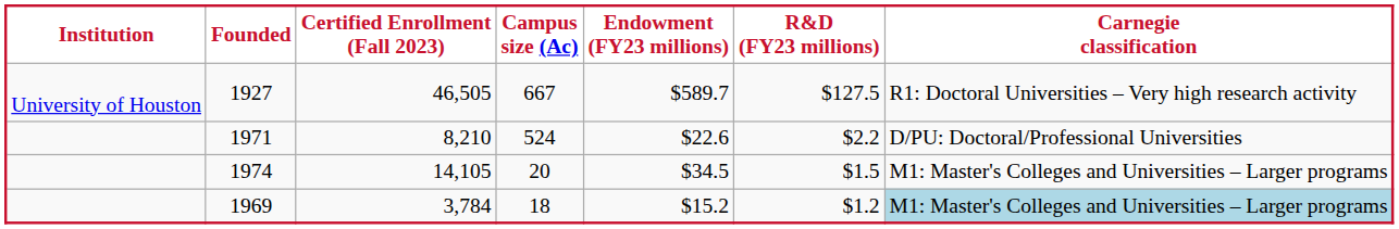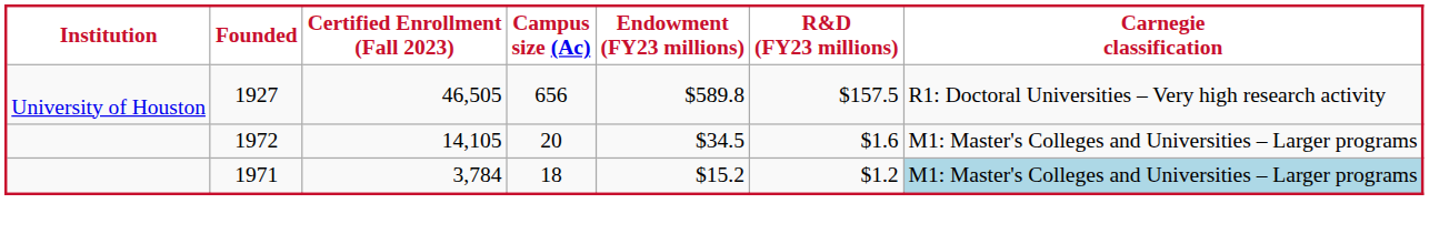46,505 | Campus size (Ac): 667 -> 656
46,505 | Endowment (FY23 millions): $589.7 -> $589.8
46,505 | R&D (FY23 millions): $127.5 -> $157.5
- row: 1971 | 8,210 | 524 | $22.6 | $2.2 | D/PU: Doctoral/Professional Universities
14,105 | Founded: 1974 -> 1972
14,105 | R&D (FY23 millions): $1.5 -> $1.6
3,784 | Founded: 1969 -> 1971
